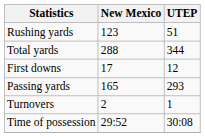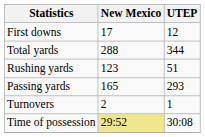rows swapped: First downs <-> Rushing yards
Time of possession | New Mexico: no background -> khaki background
